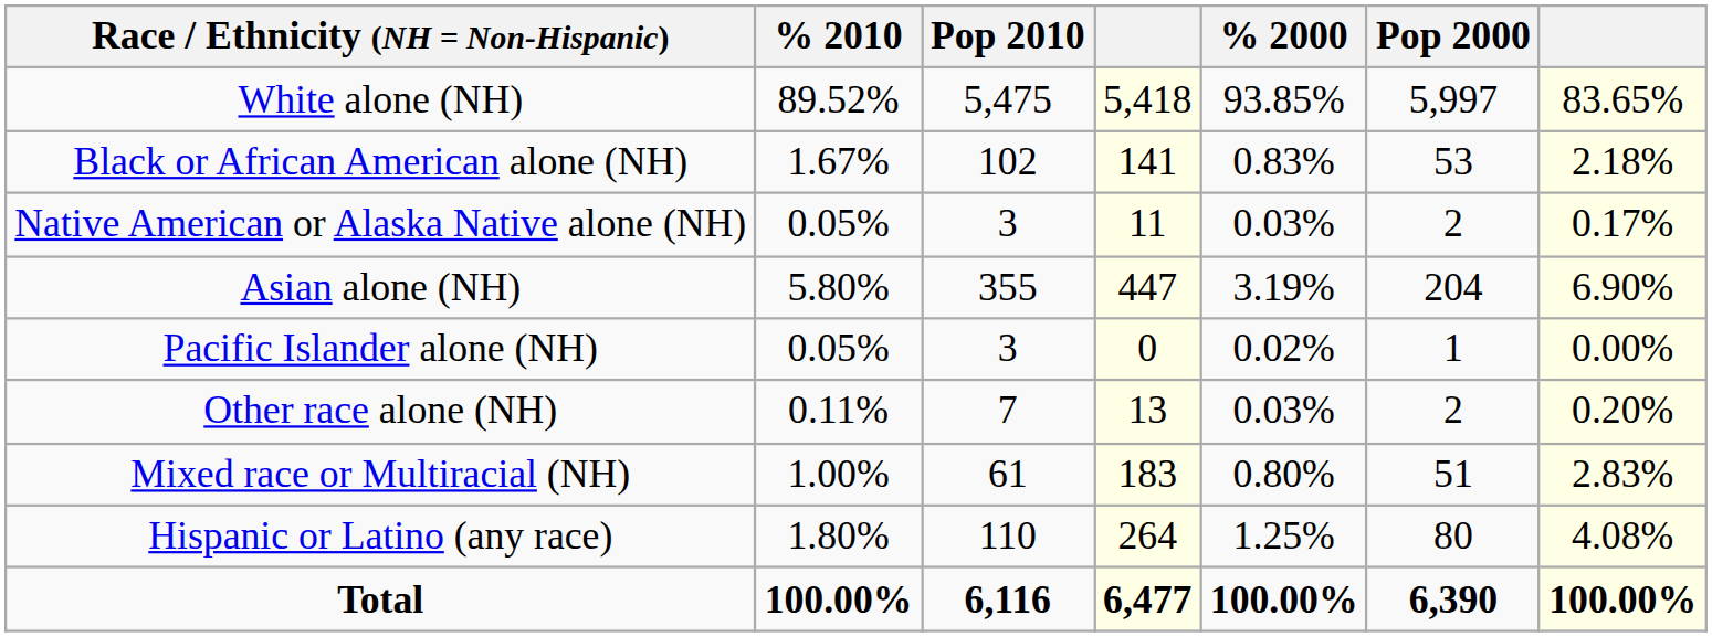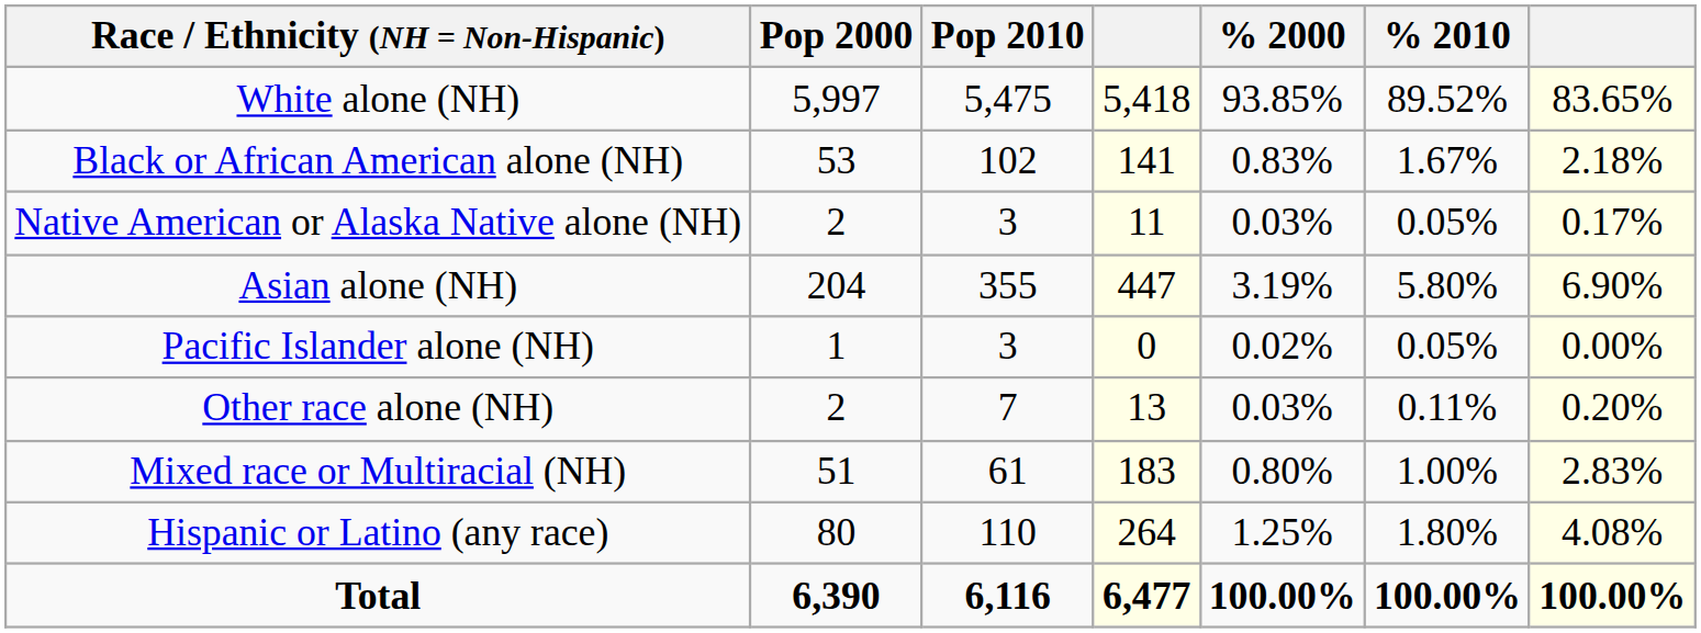columns swapped: Pop 2000 <-> % 2010
